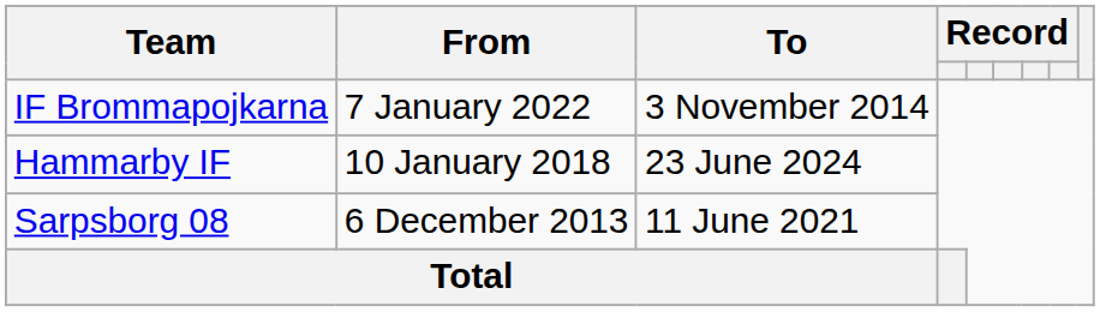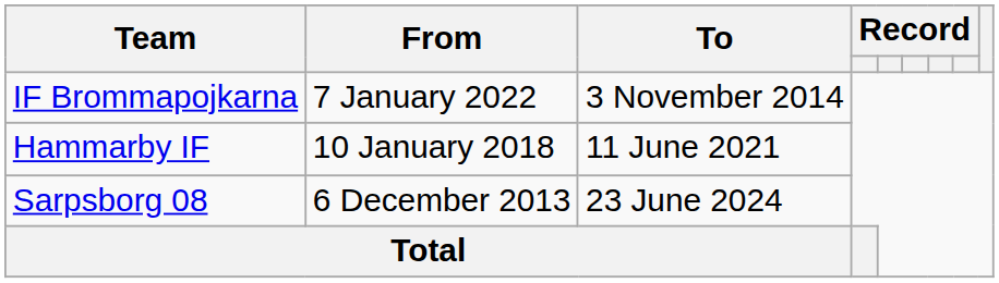Hammarby IF | To: 23 June 2024 -> 11 June 2021
Sarpsborg 08 | To: 11 June 2021 -> 23 June 2024
